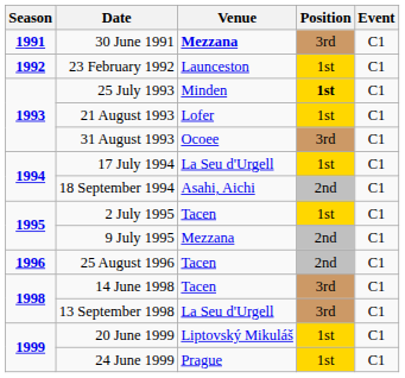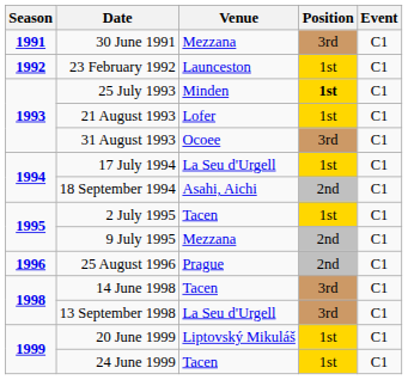30 June 1991 | Venue: bold -> normal
25 August 1996 | Venue: Tacen -> Prague
24 June 1999 | Venue: Prague -> Tacen
